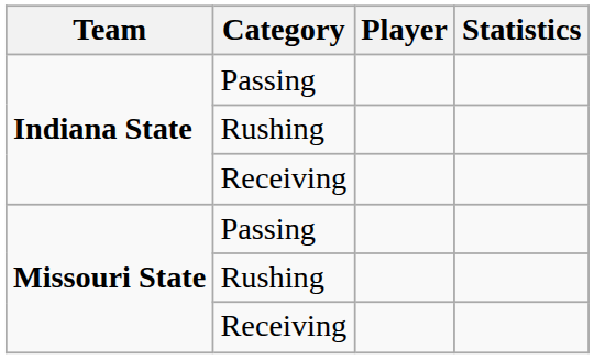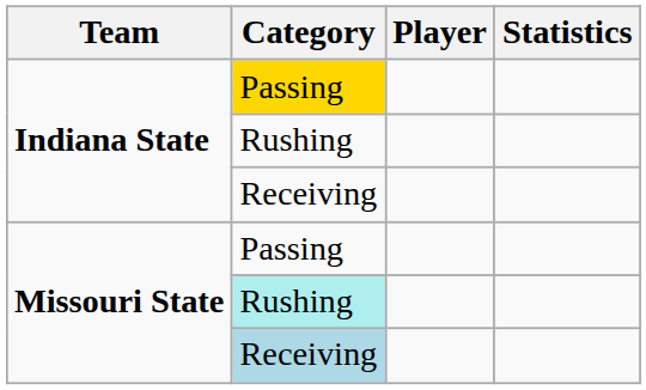Indiana State / Passing | Category: no background -> gold background
Missouri State / Rushing | Category: no background -> paleturquoise background
Missouri State / Receiving | Category: no background -> lightblue background
